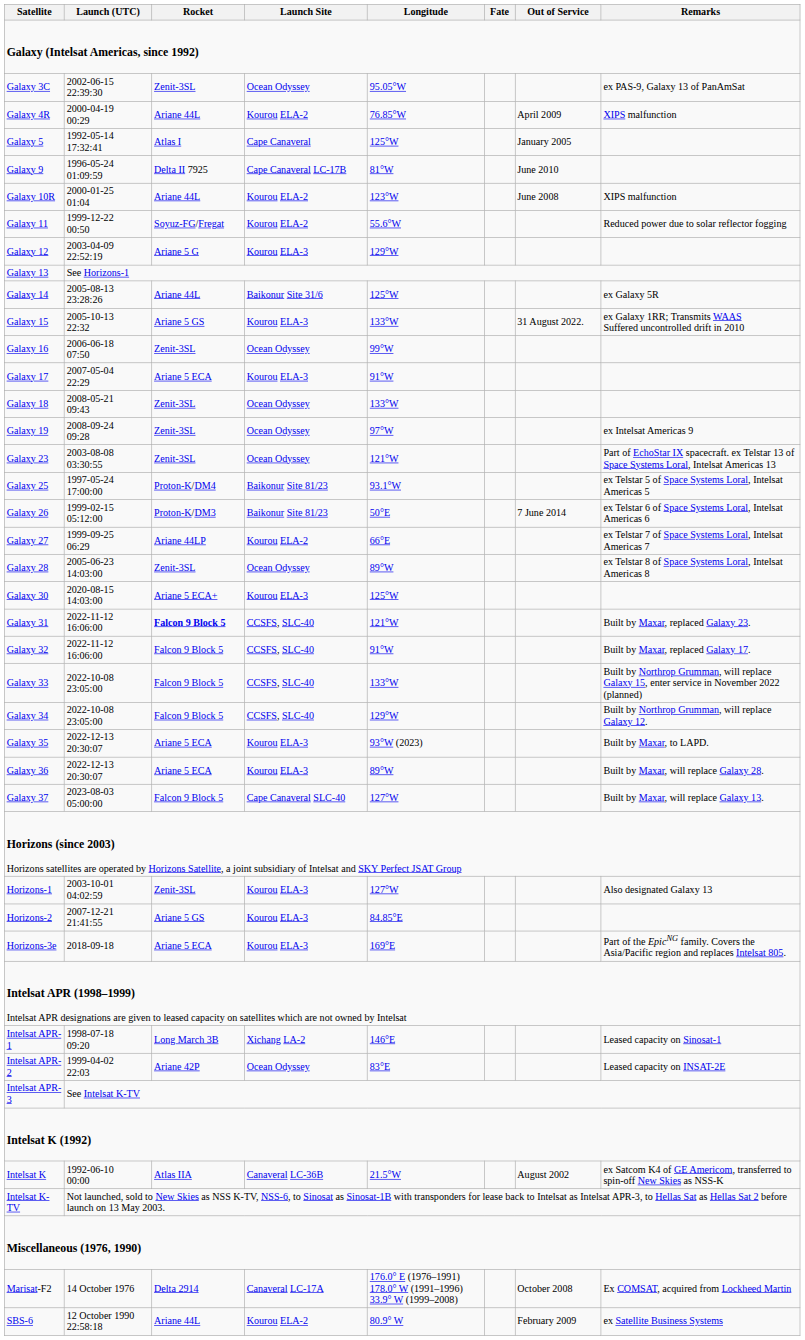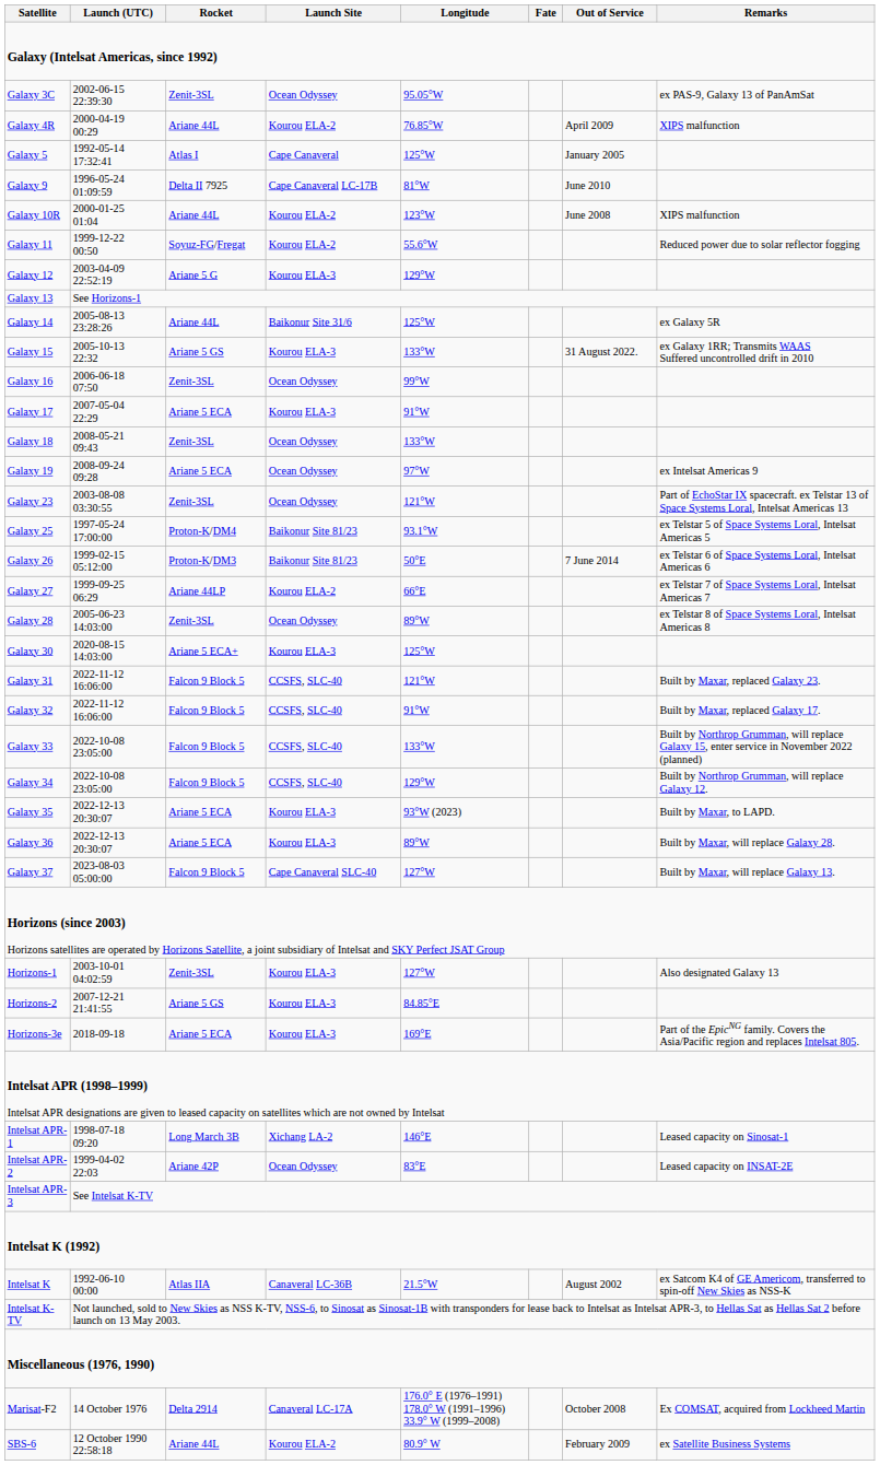Galaxy 19 | Rocket: Zenit-3SL -> Ariane 5 ECA
Galaxy 31 | Rocket: bold -> normal
